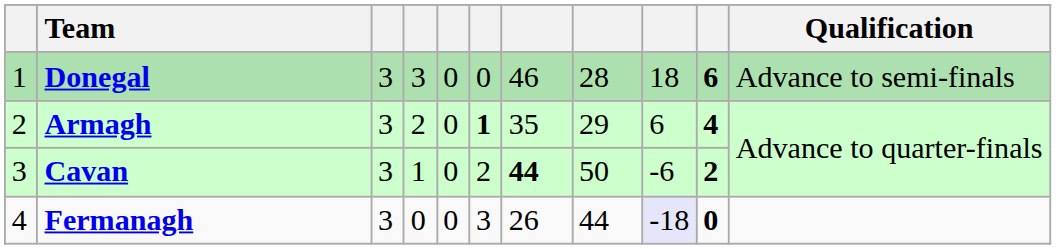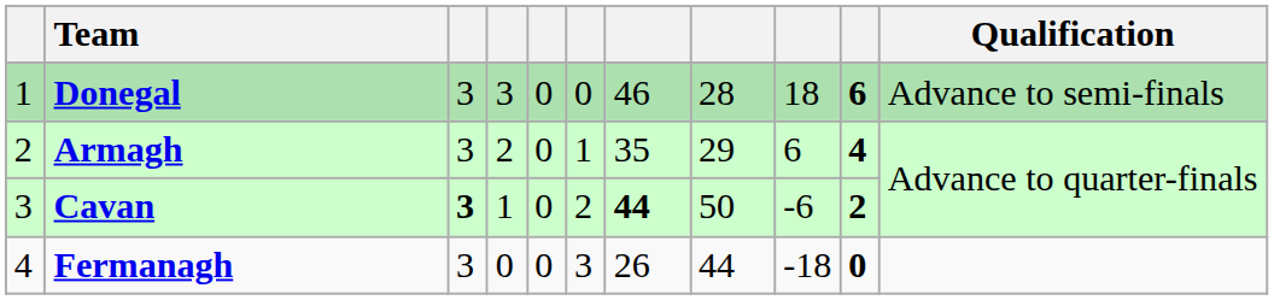Armagh | column 6: bold -> normal
Cavan | column 3: normal -> bold
Fermanagh | column 9: lavender background -> no background
